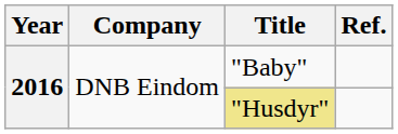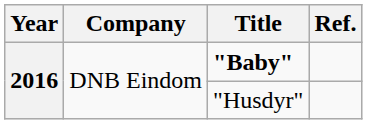"Baby" | Title: normal -> bold
"Husdyr" | Title: khaki background -> no background
